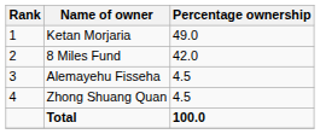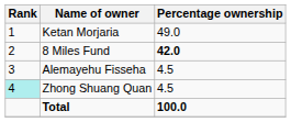8 Miles Fund | Percentage ownership: normal -> bold
Zhong Shuang Quan | Rank: no background -> paleturquoise background
